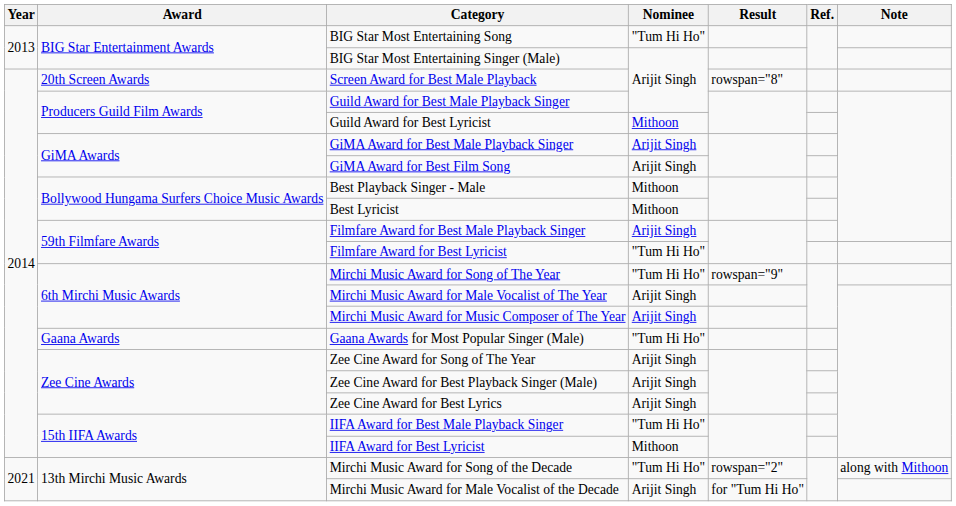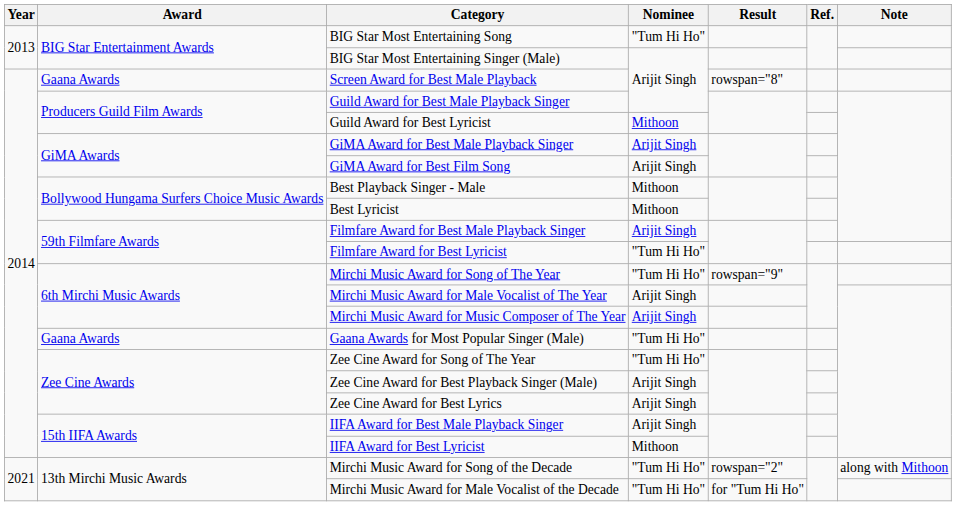Screen Award for Best Male Playback | Award: 20th Screen Awards -> Gaana Awards
Zee Cine Award for Song of The Year | Nominee: Arijit Singh -> "Tum Hi Ho"
IIFA Award for Best Male Playback Singer | Nominee: "Tum Hi Ho" -> Arijit Singh
Mirchi Music Award for Male Vocalist of the Decade | Nominee: Arijit Singh -> "Tum Hi Ho"
